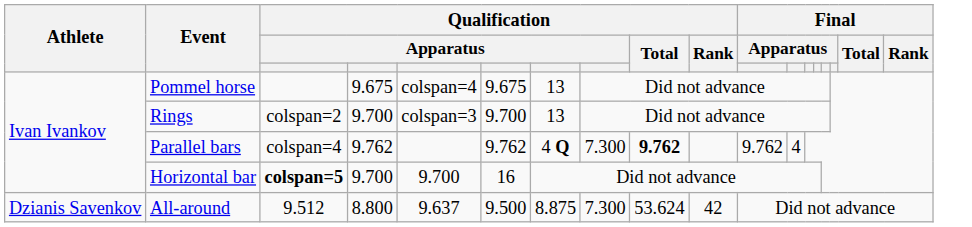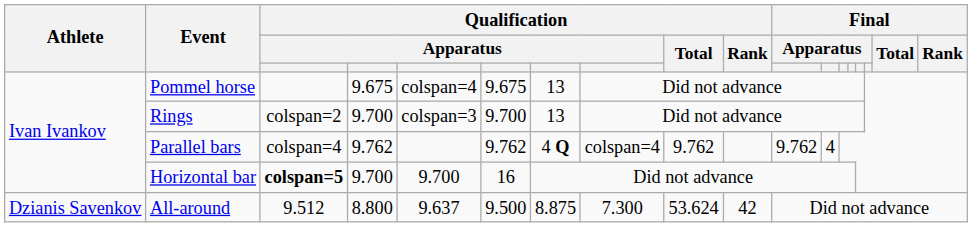Parallel bars | column 8: 7.300 -> colspan=4
Parallel bars | Qualification / Total: bold -> normal
